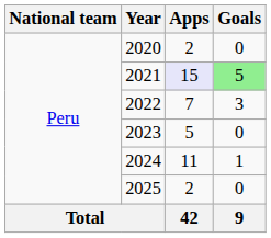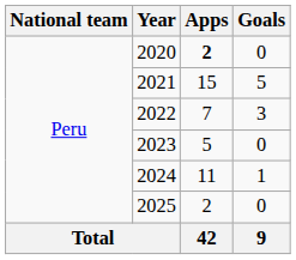2020 | Apps: normal -> bold
2021 | Apps: lavender background -> no background
2021 | Goals: lightgreen background -> no background
